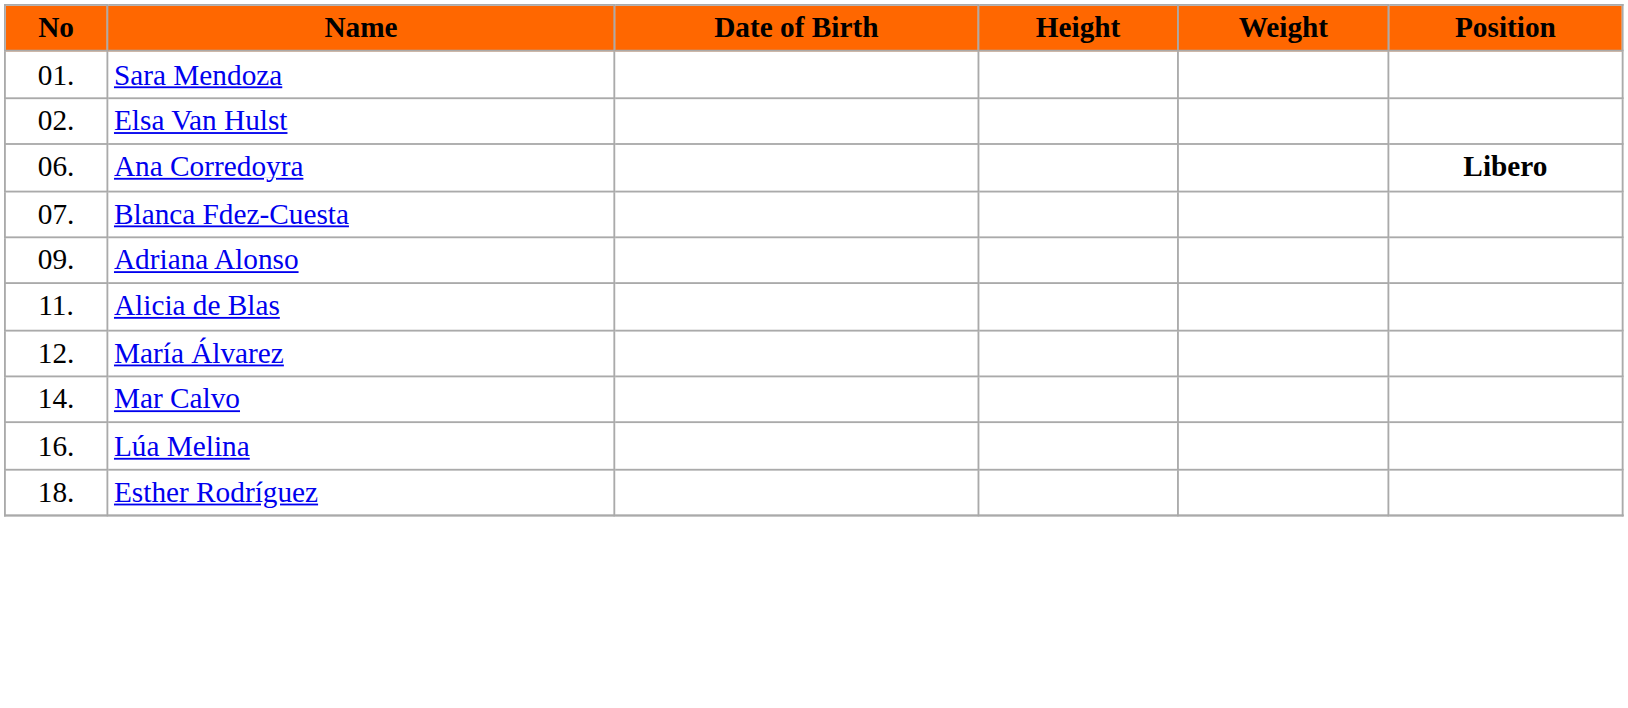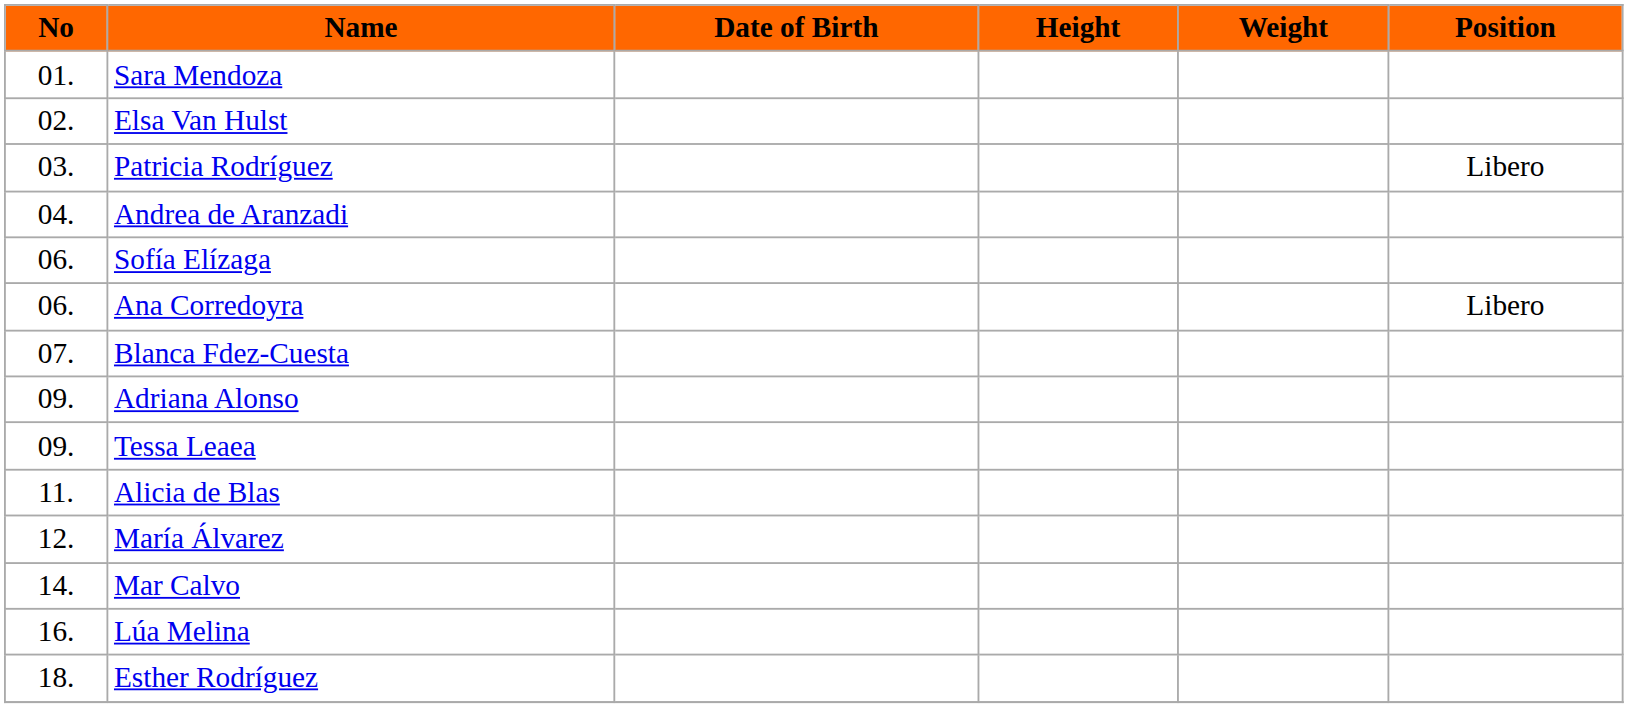+ row: 03. | Patricia Rodríguez | Libero
+ row: 04. | Andrea de Aranzadi
+ row: 06. | Sofía Elízaga
Ana Corredoyra | Position: bold -> normal
+ row: 09. | Tessa Leaea
